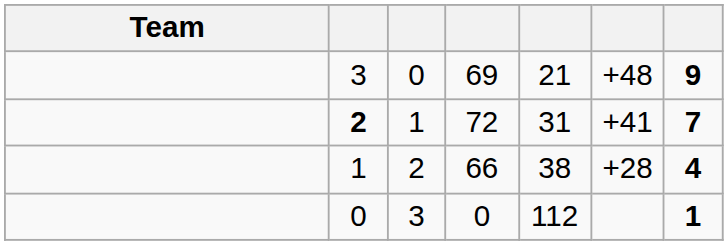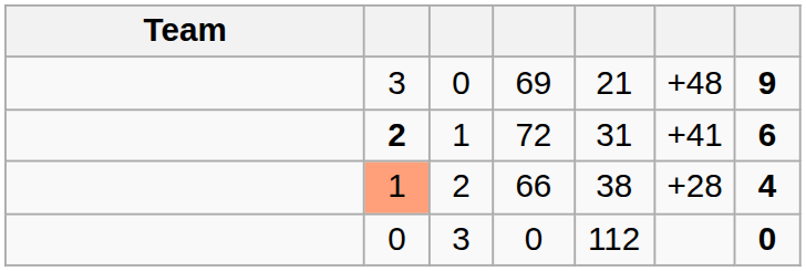row 3 | column 7: 7 -> 6
row 4 | column 2: no background -> lightsalmon background
row 5 | column 7: 1 -> 0
